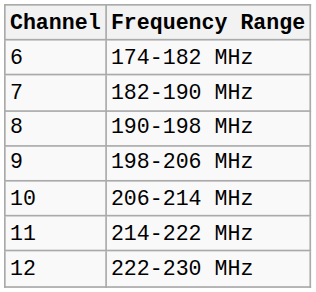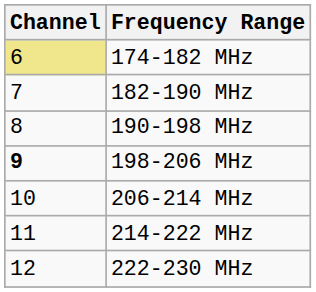174-182 MHz | Channel: no background -> khaki background
198-206 MHz | Channel: normal -> bold
